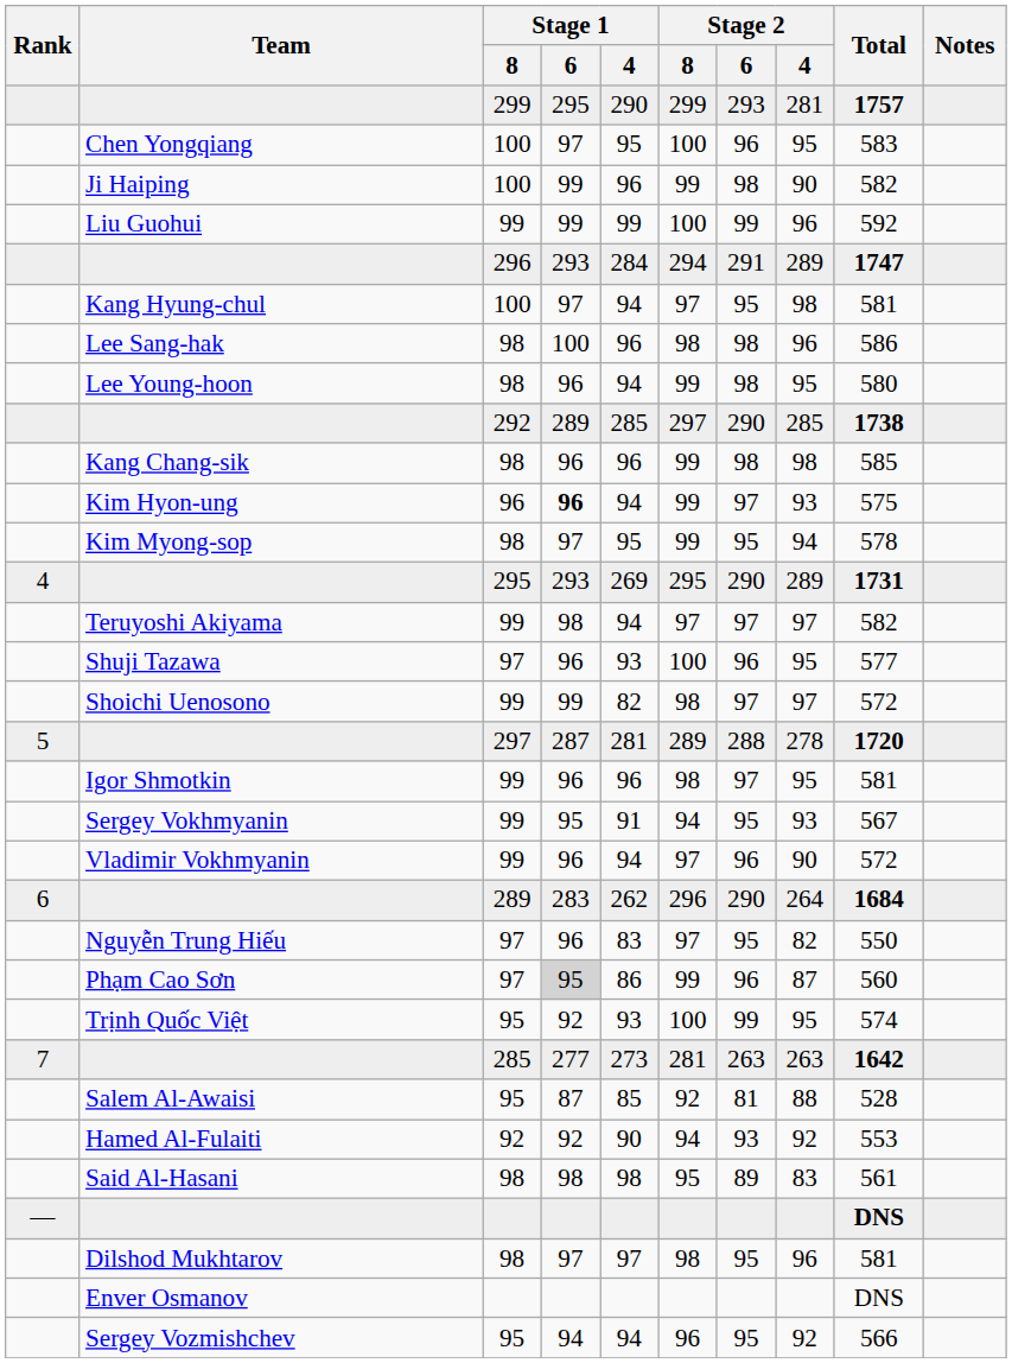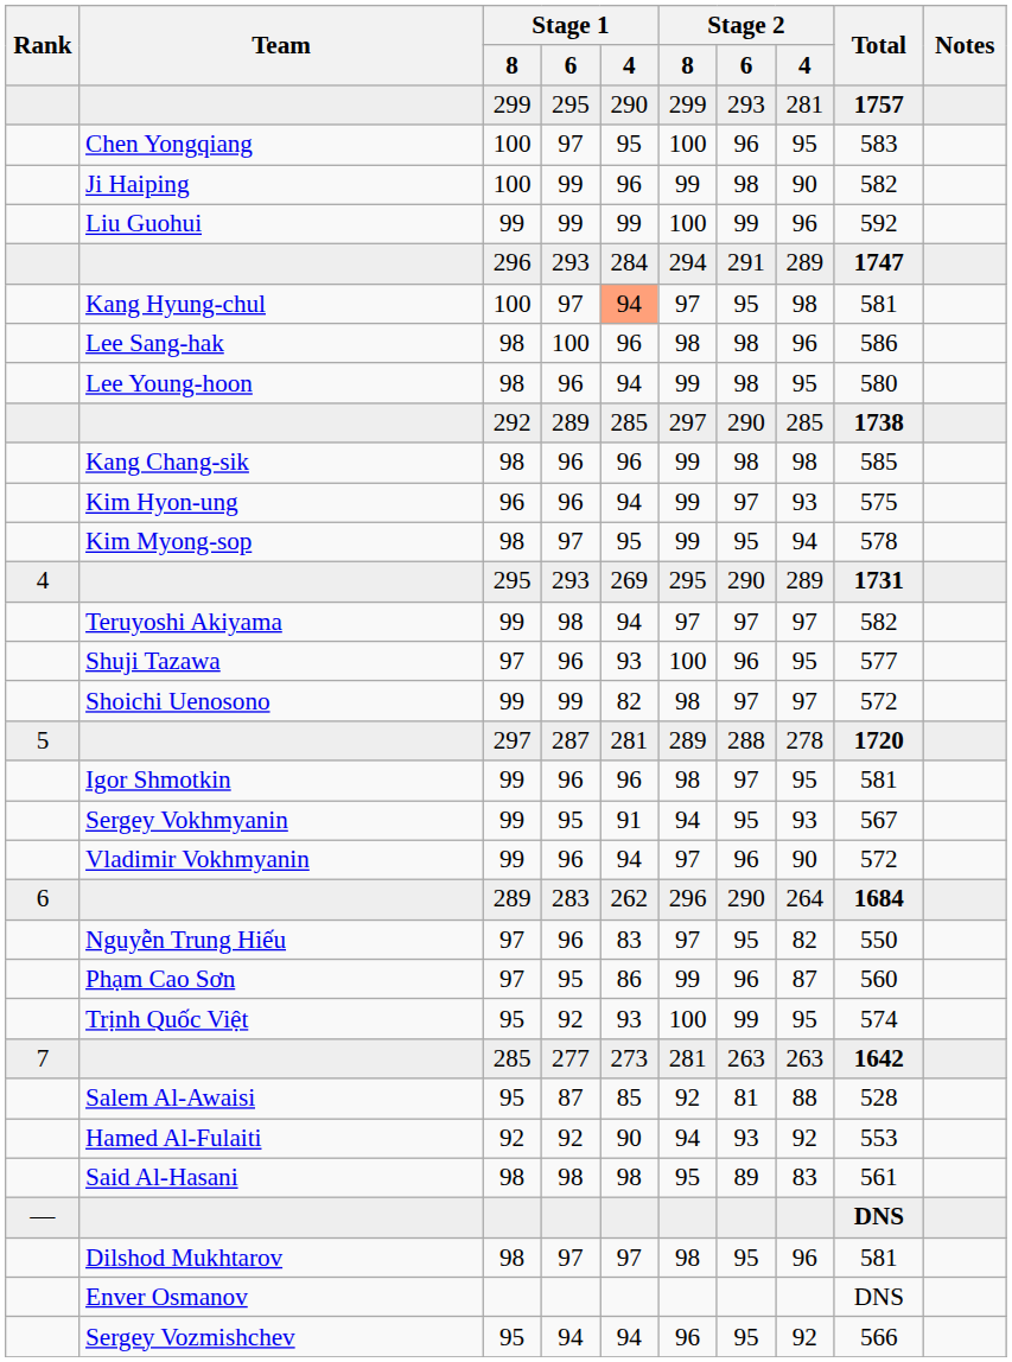Kang Hyung-chul | Stage 1 / 4: no background -> lightsalmon background
Kim Hyon-ung | Stage 1 / 6: bold -> normal
Phạm Cao Sơn | Stage 1 / 6: lightgrey background -> no background
